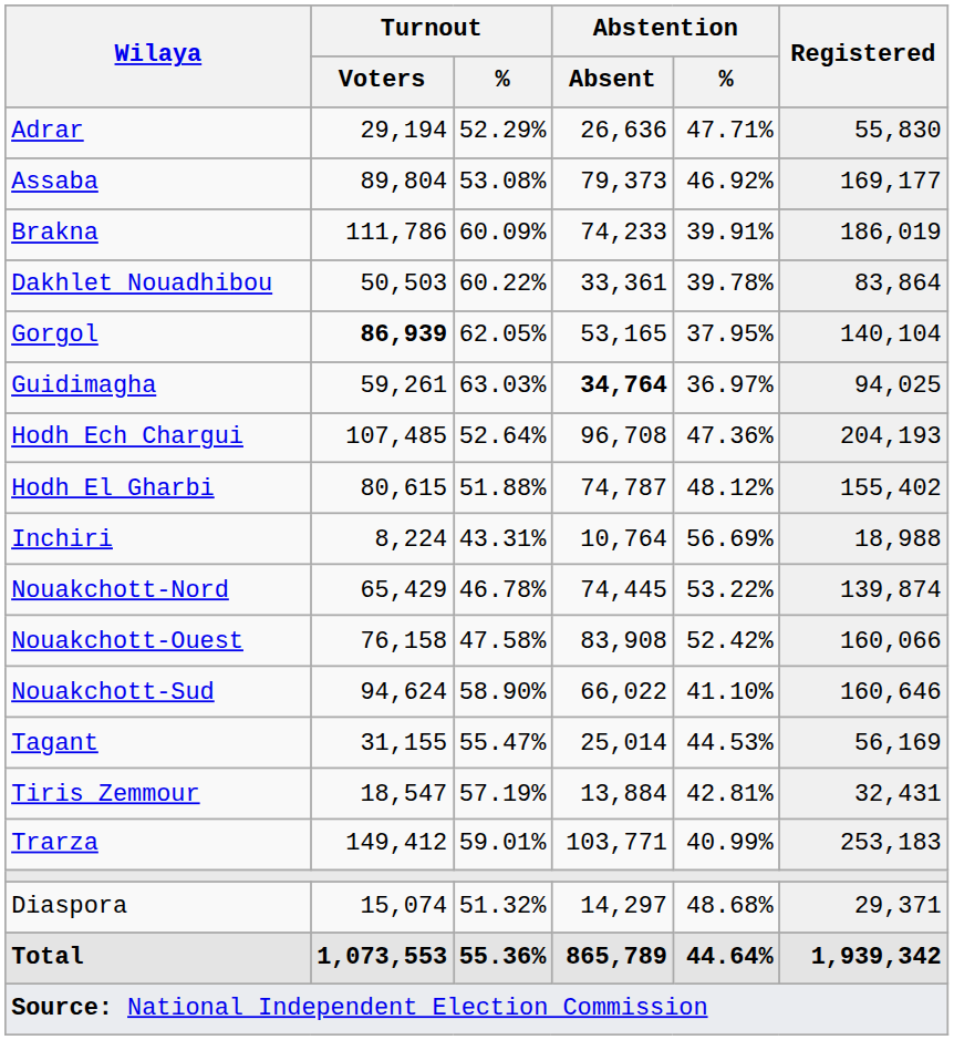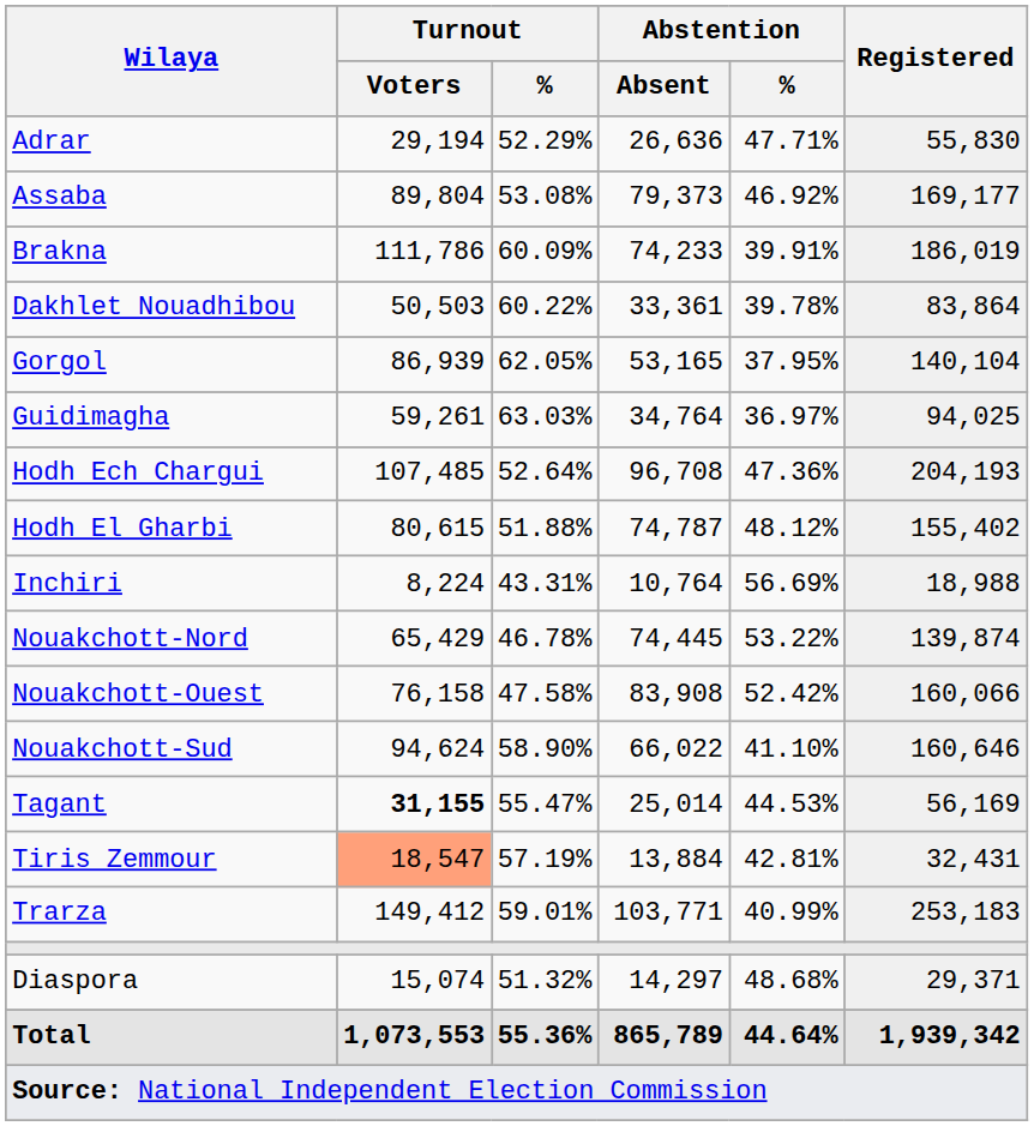Gorgol | Turnout / Voters: bold -> normal
Guidimagha | Abstention / Absent: bold -> normal
Tagant | Turnout / Voters: normal -> bold
Tiris Zemmour | Turnout / Voters: no background -> lightsalmon background
